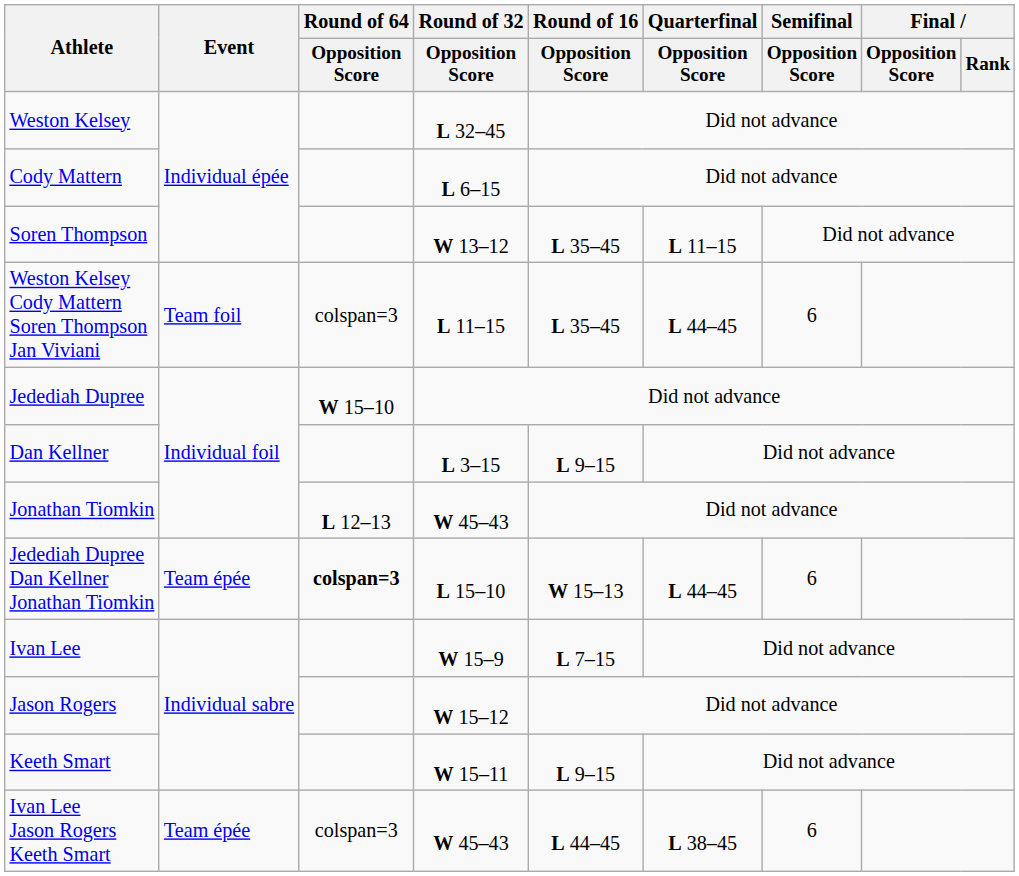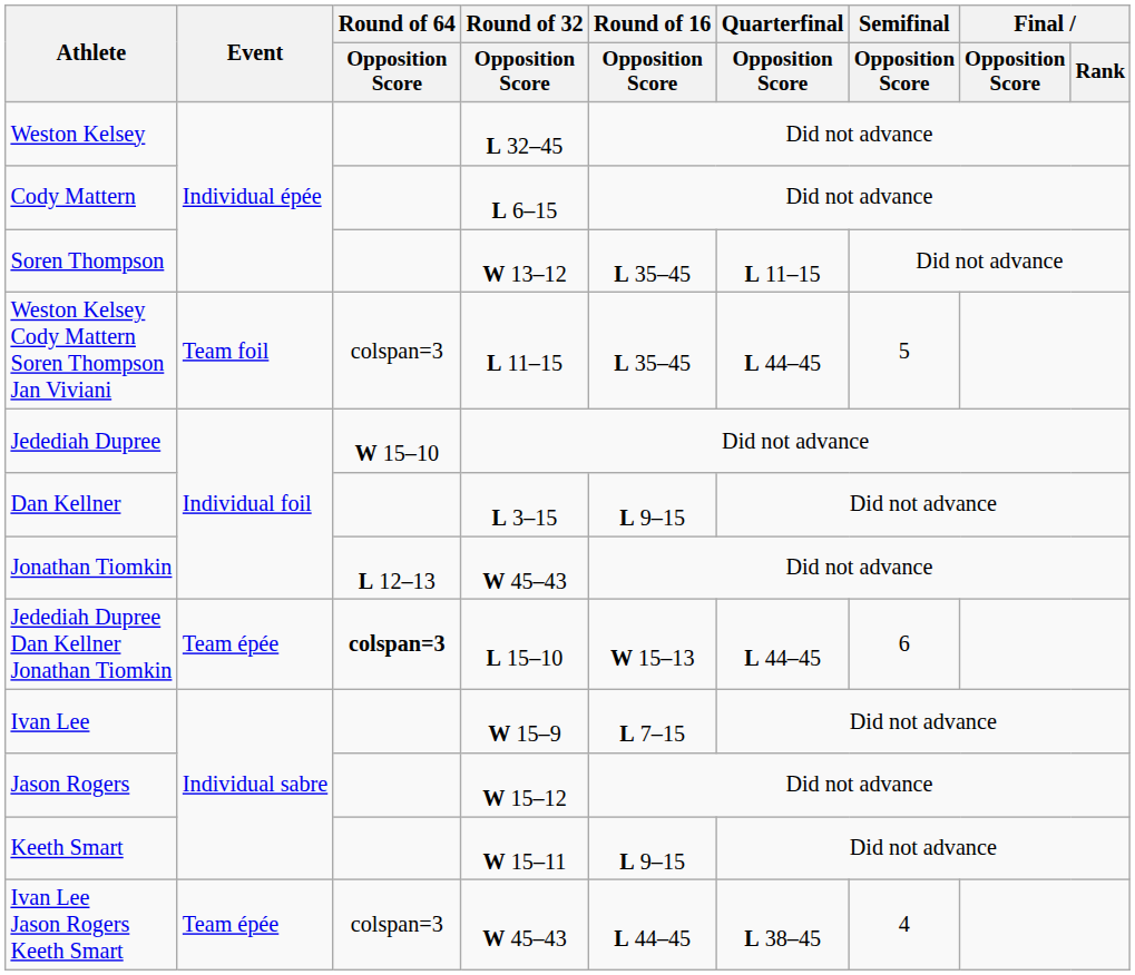Weston Kelsey Cody Mattern Soren Thompson Jan Viviani | Semifinal / Opposition Score: 6 -> 5
Ivan Lee Jason Rogers Keeth Smart | Semifinal / Opposition Score: 6 -> 4
